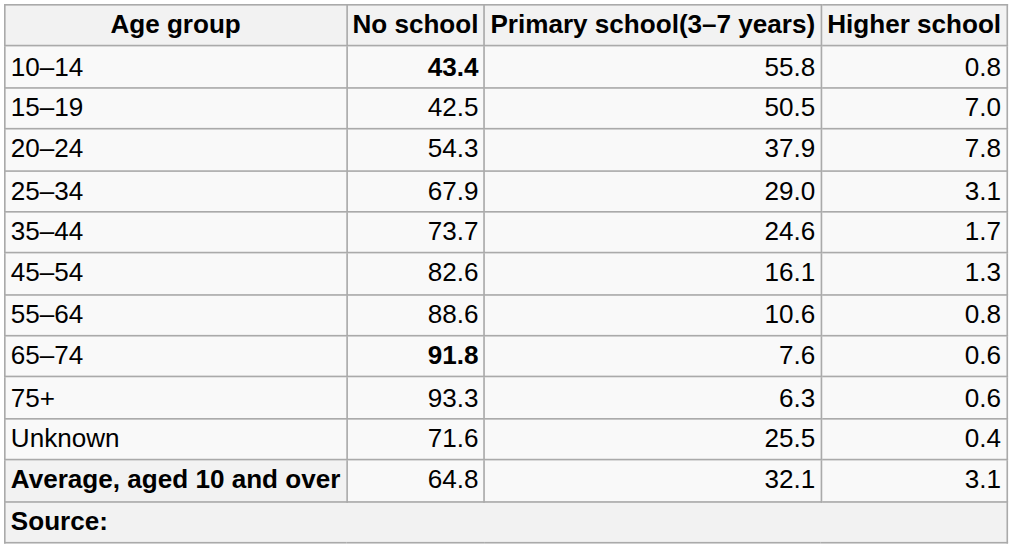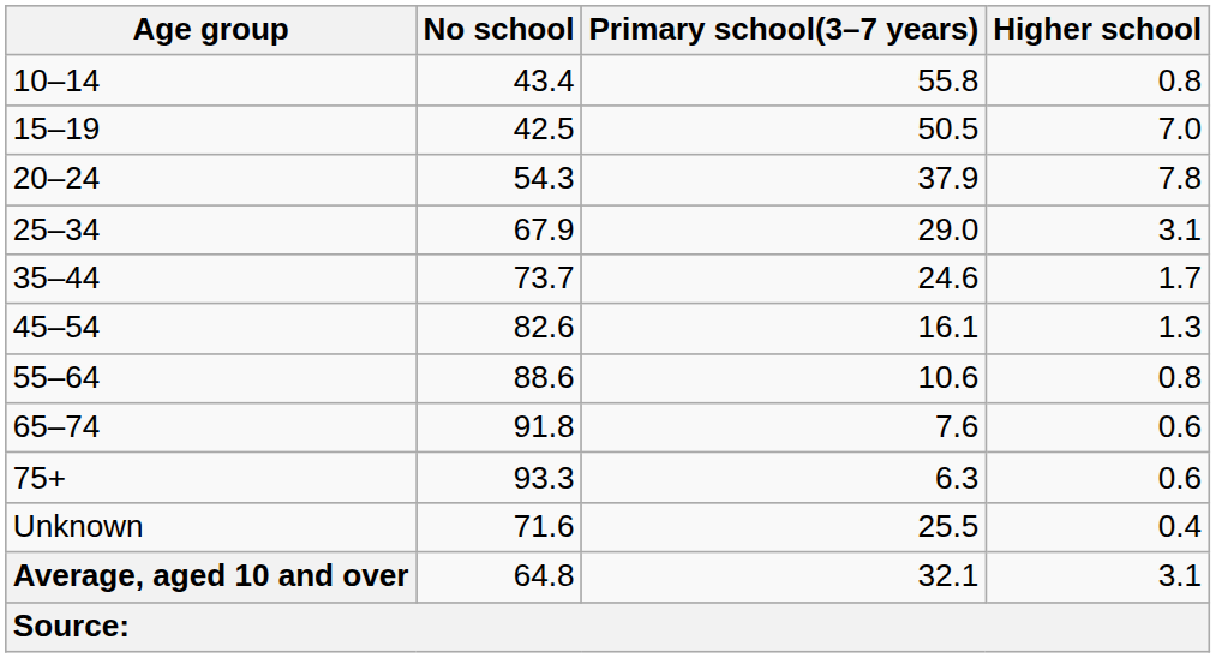10–14 | No school: bold -> normal
65–74 | No school: bold -> normal
